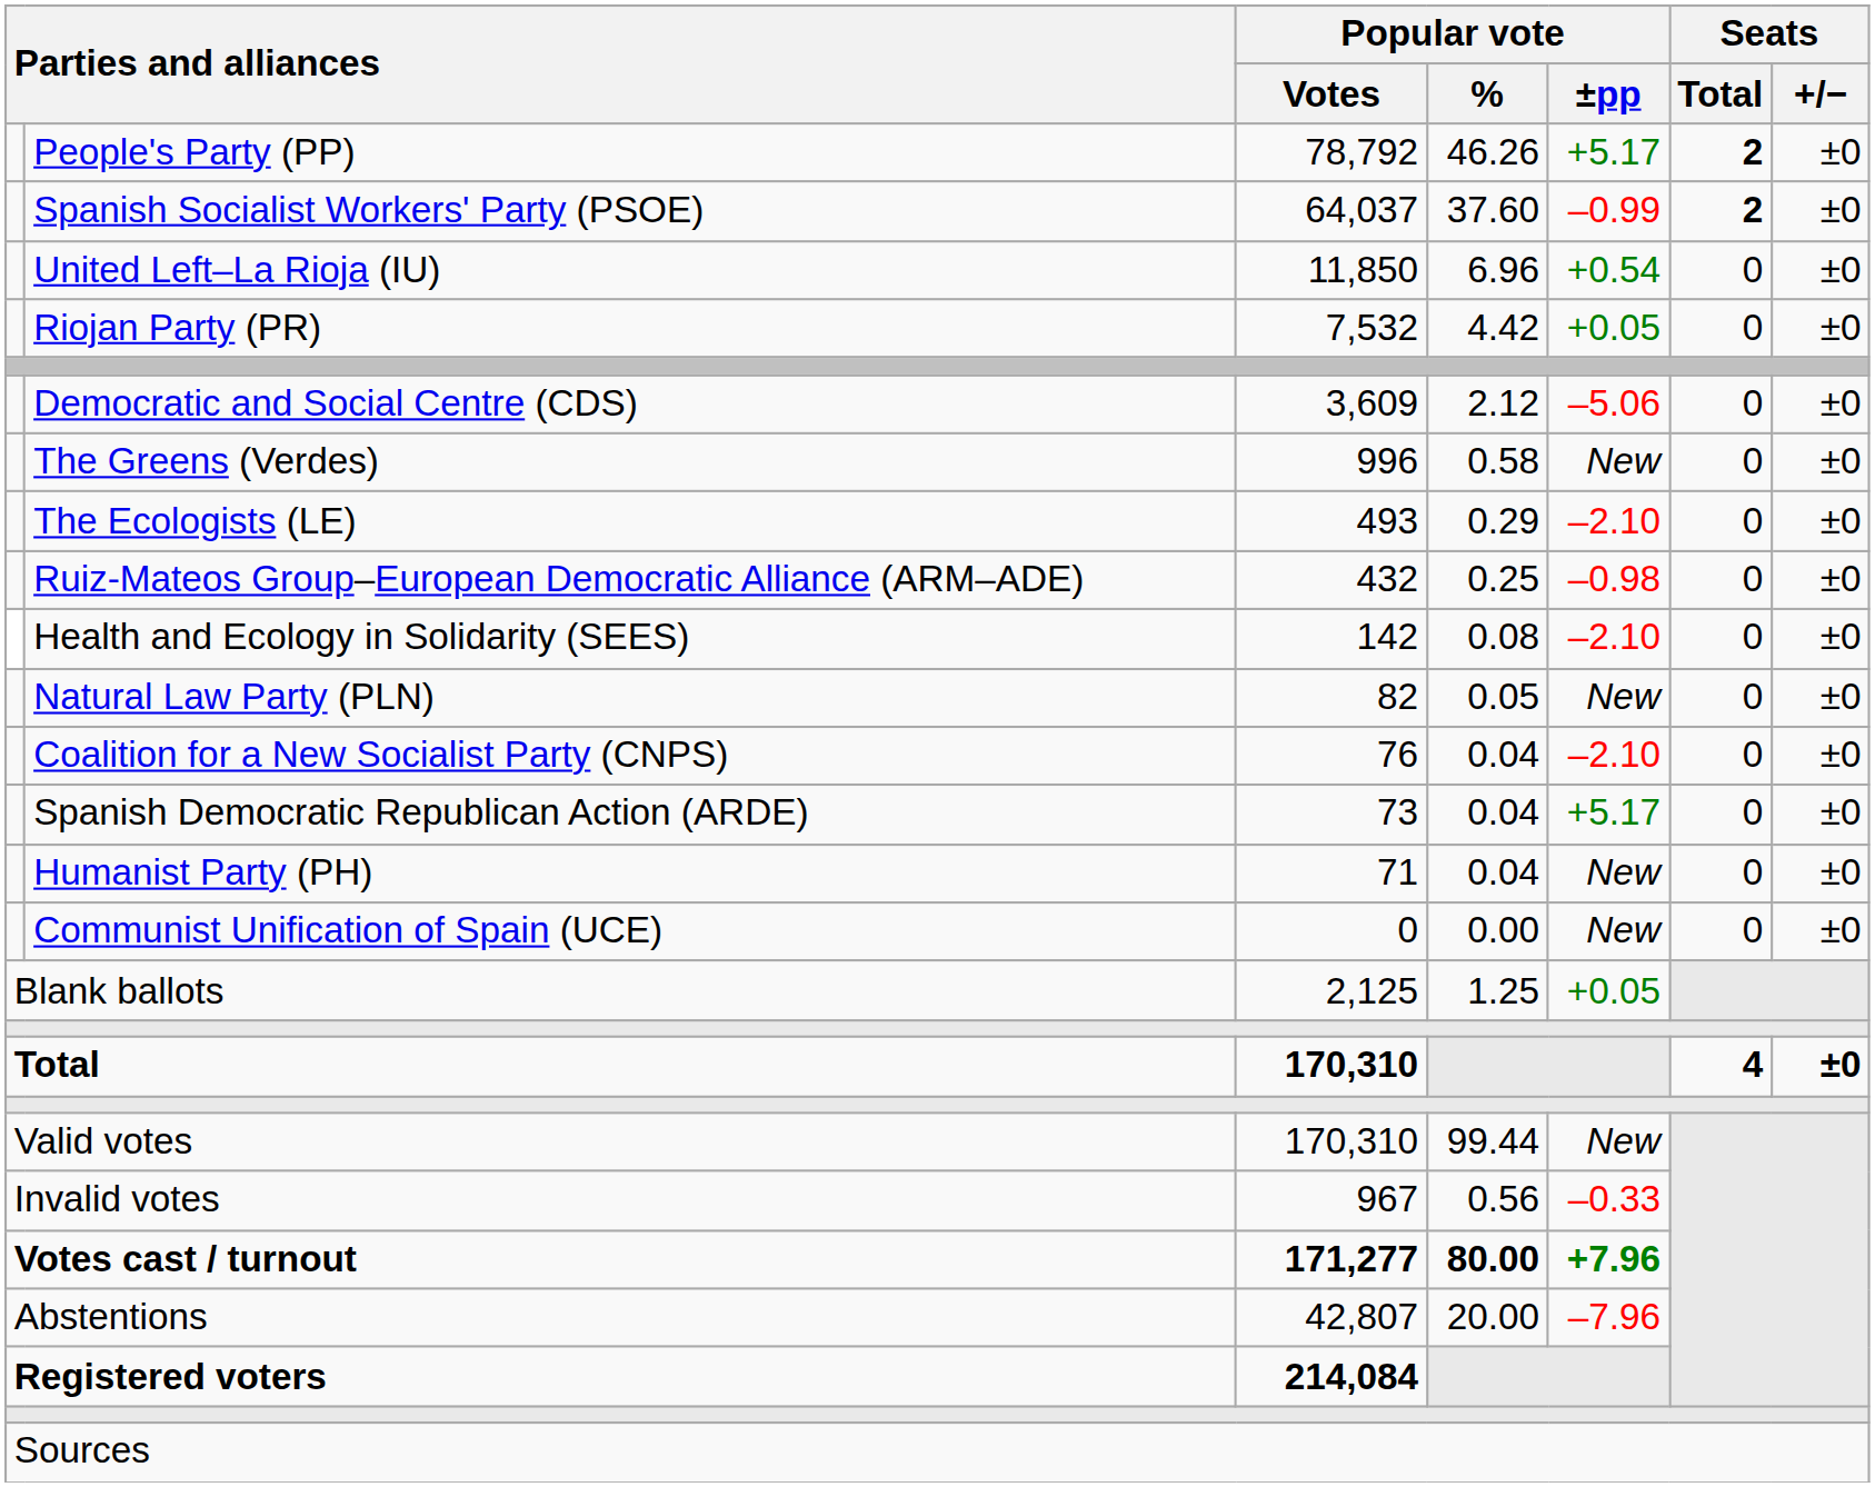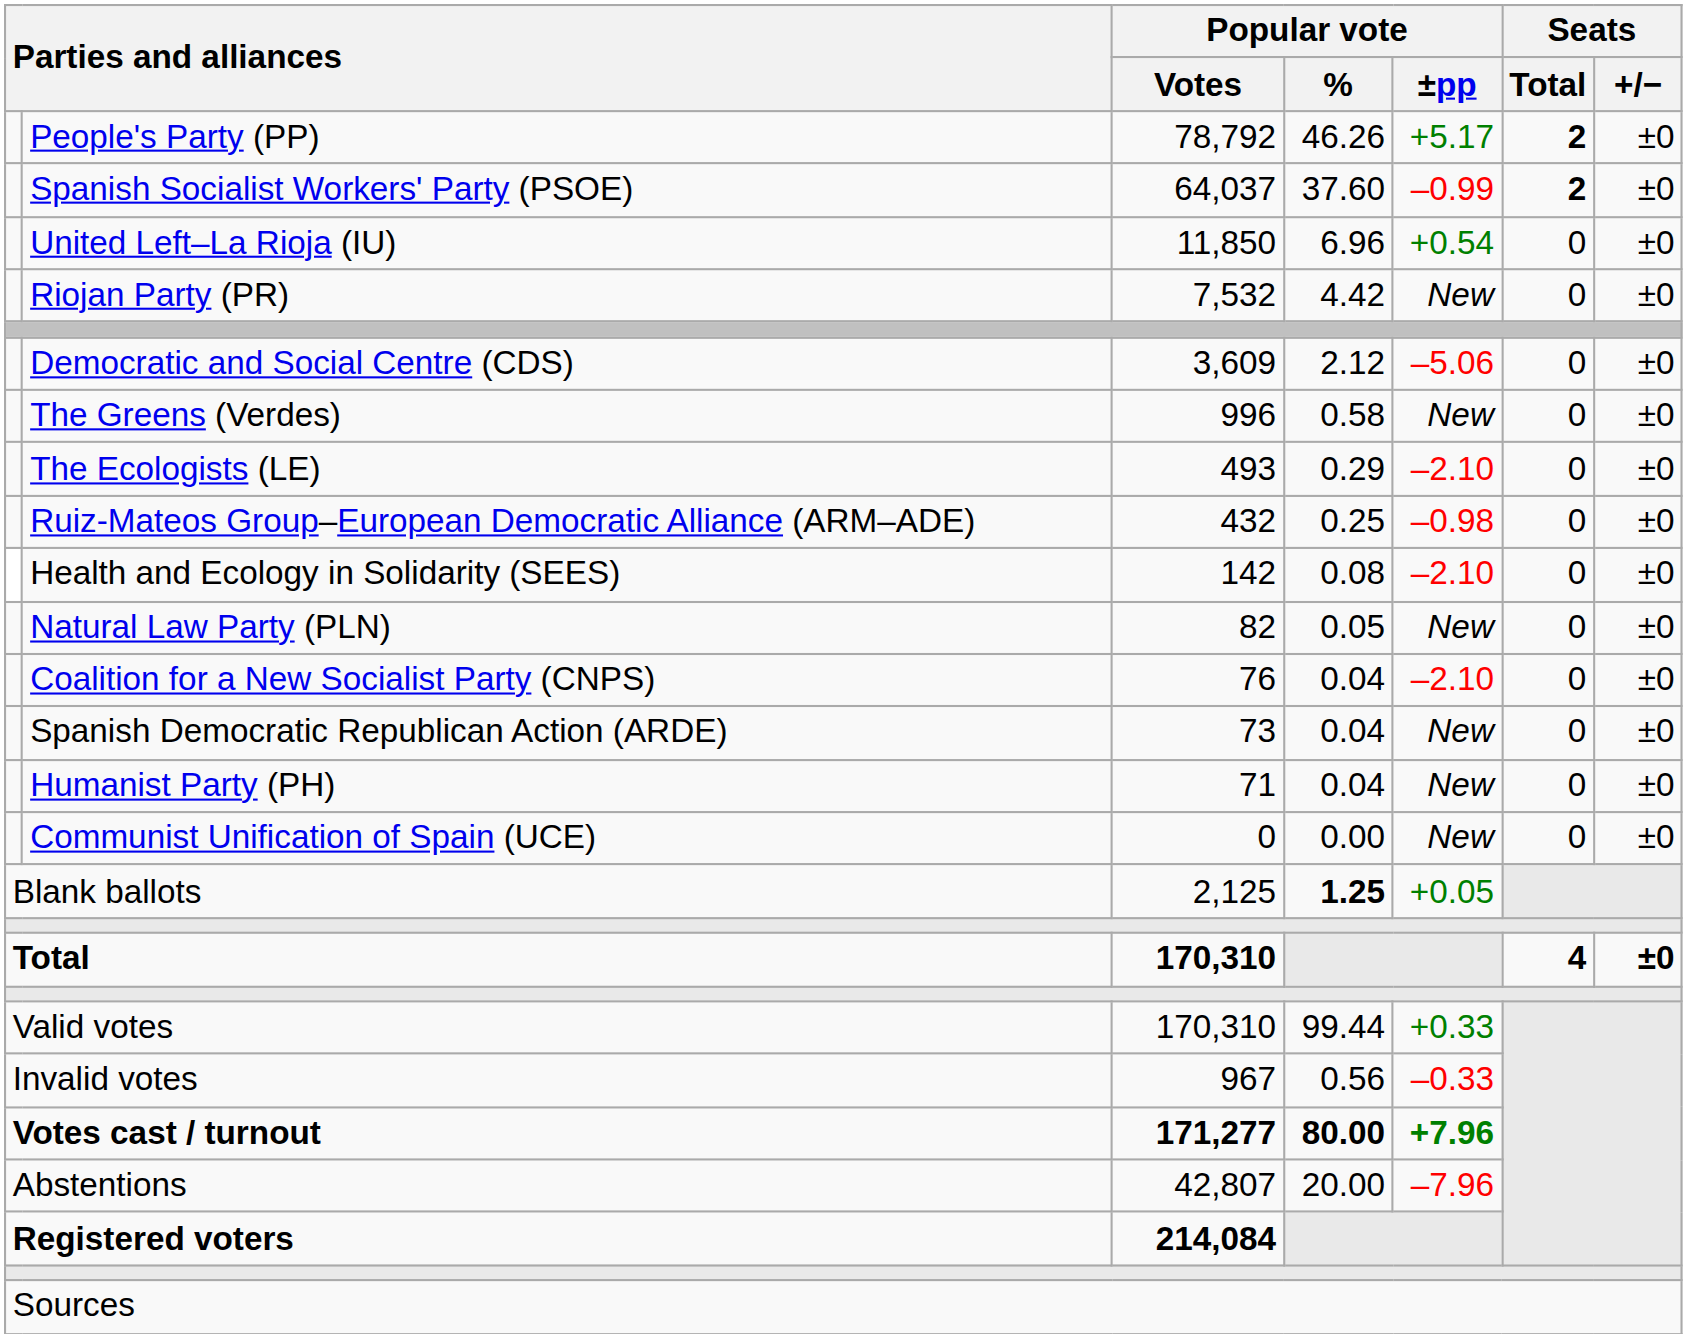Riojan Party (PR) | Popular vote / ±pp: +0.05 -> New
Spanish Democratic Republican Action (ARDE) | Popular vote / ±pp: +5.17 -> New
Blank ballots | Popular vote / %: normal -> bold
Valid votes | Popular vote / ±pp: New -> +0.33
